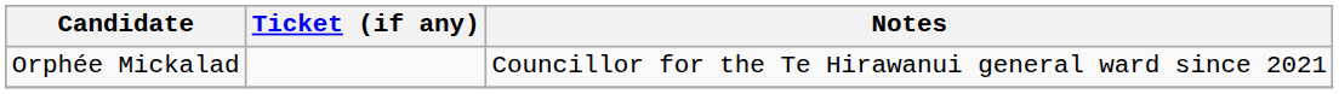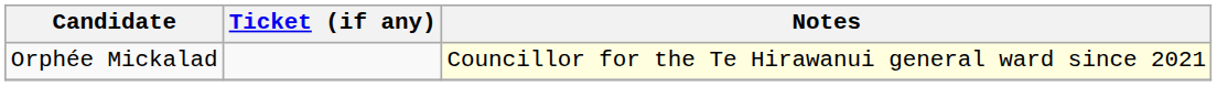Orphée Mickalad | Notes: no background -> lightyellow background
